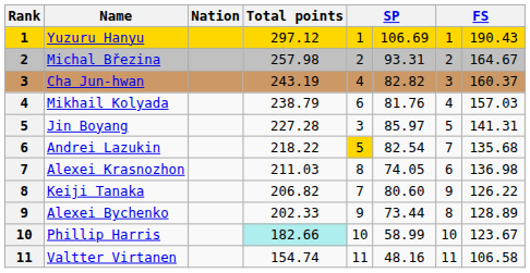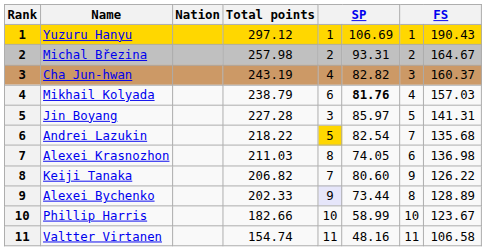Mikhail Kolyada | column 6: normal -> bold
Alexei Bychenko | column 5: no background -> lavender background
Phillip Harris | Total points: paleturquoise background -> no background
